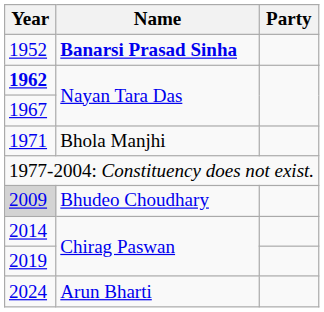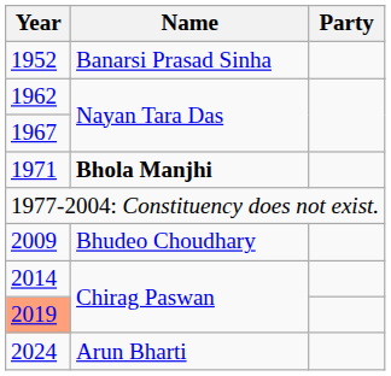1952 / Banarsi Prasad Sinha | Name: bold -> normal
1962 | Year: bold -> normal
1971 | Name: normal -> bold
2009 | Year: lightgrey background -> no background
2019 | Year: no background -> lightsalmon background
